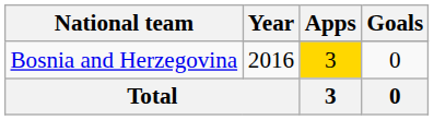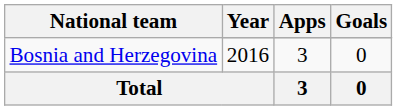2016 | Apps: gold background -> no background
